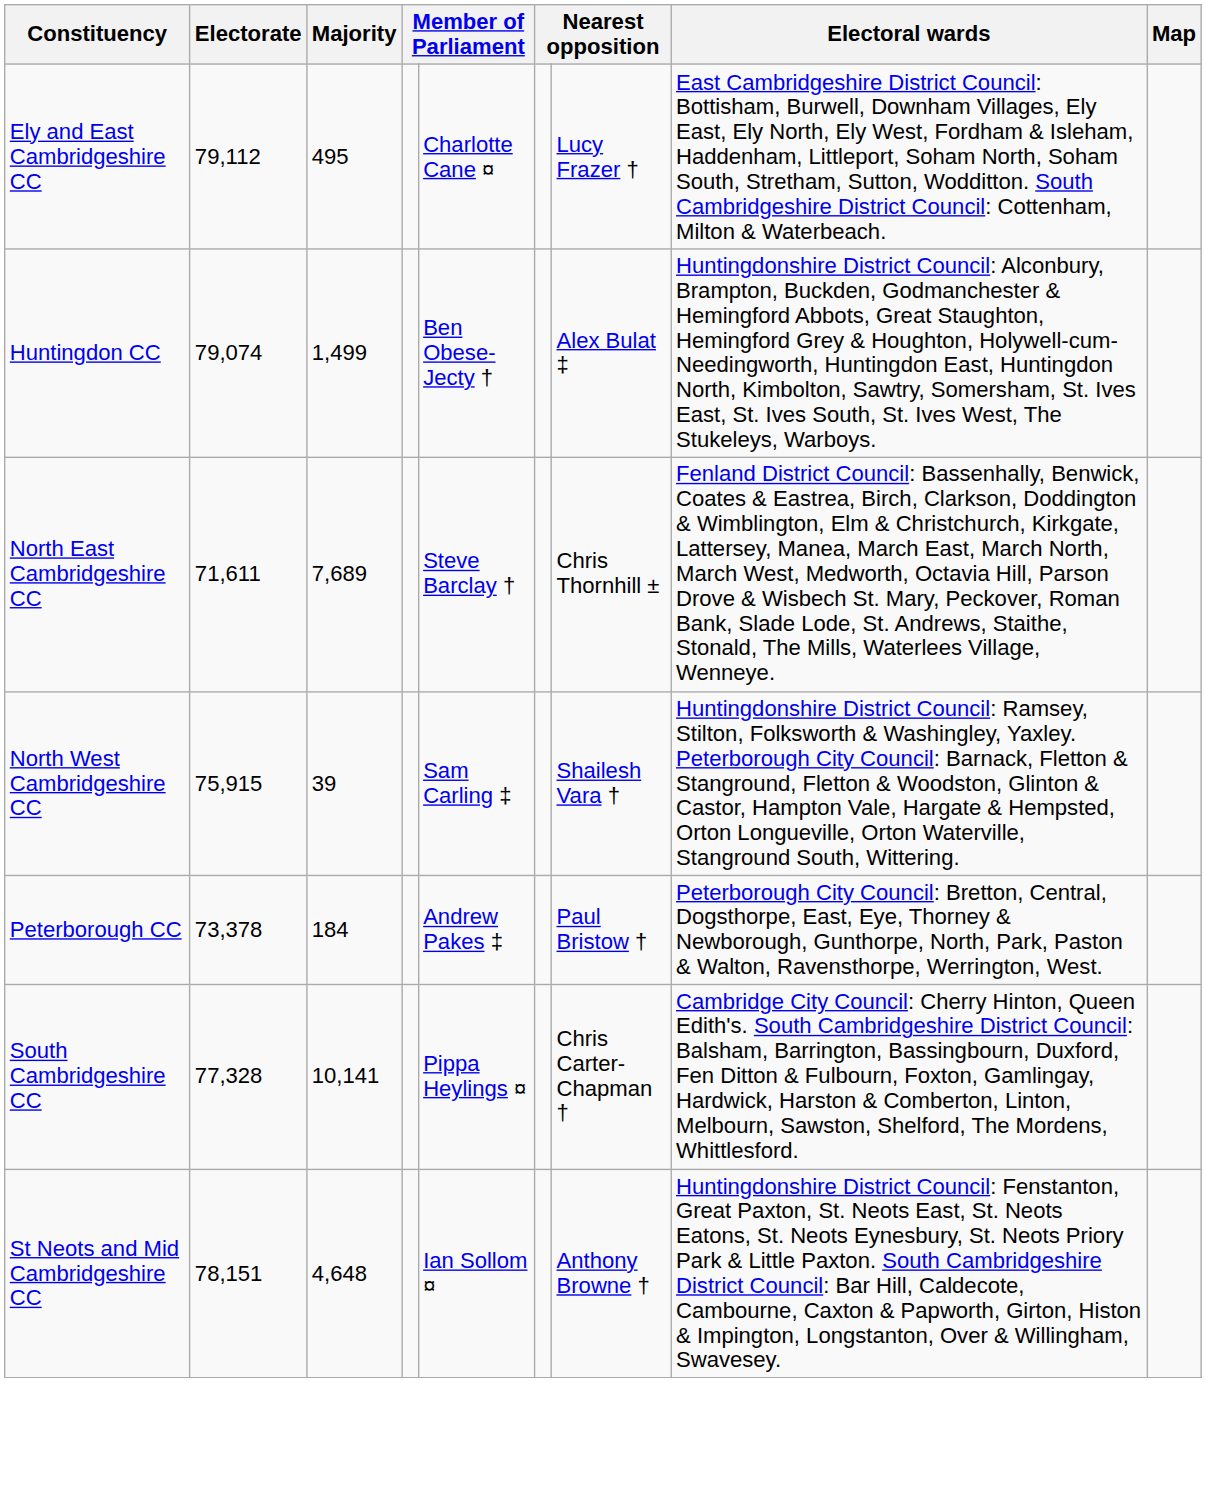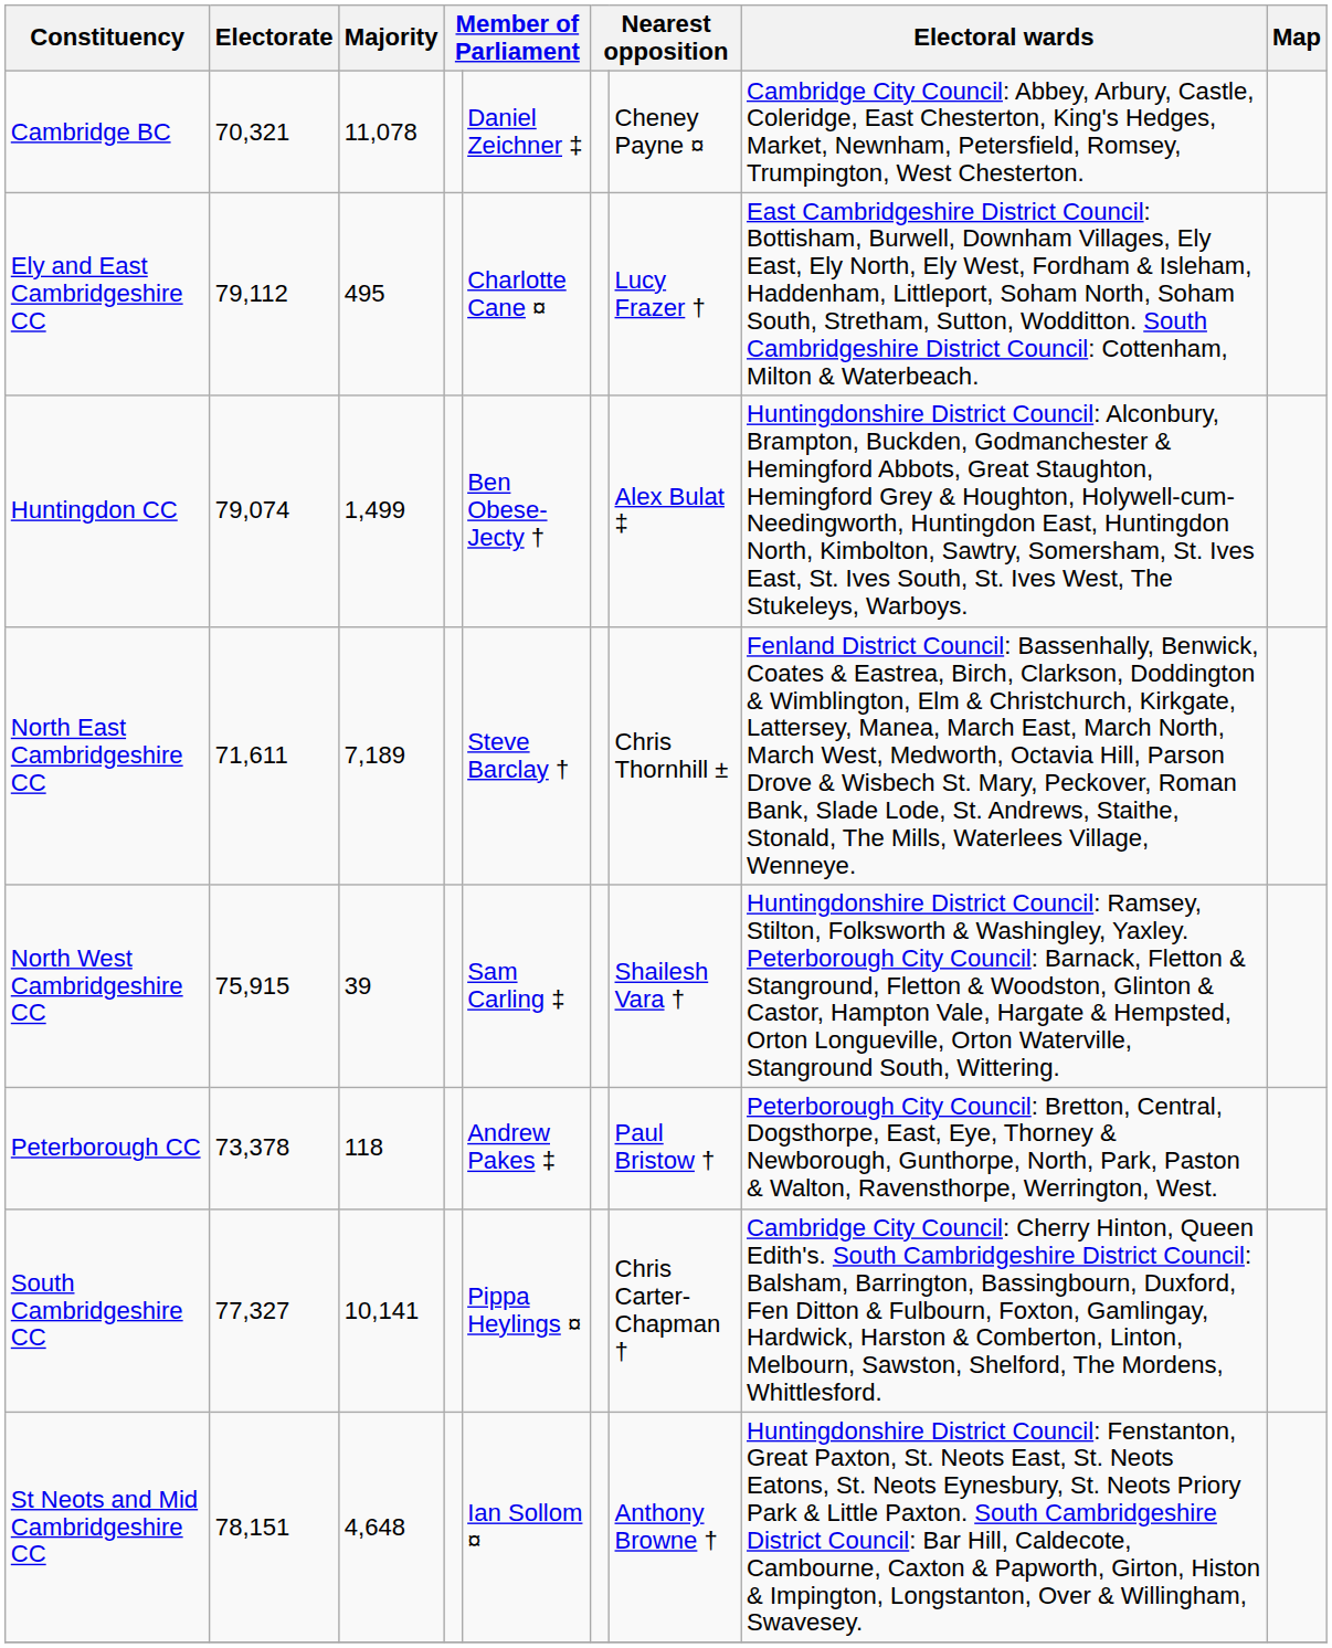+ row: Cambridge BC | 70,321 | 11,078 | Daniel Zeichner ‡ | Cheney Payne ¤ | Cambridge City Council: Abbey, Arbury, Castle, Coleridge, East Chesterton, King's Hedges, Market, Newnham, Petersfield, Romsey, Trumpington, West Chesterton.
North East Cambridgeshire CC | Majority: 7,689 -> 7,189
Peterborough CC | Majority: 184 -> 118
South Cambridgeshire CC | Electorate: 77,328 -> 77,327
